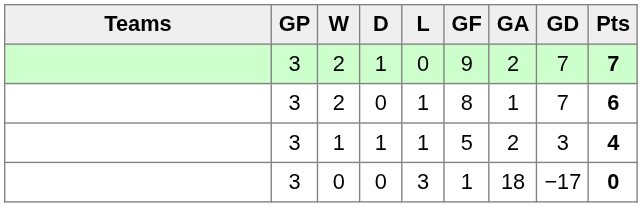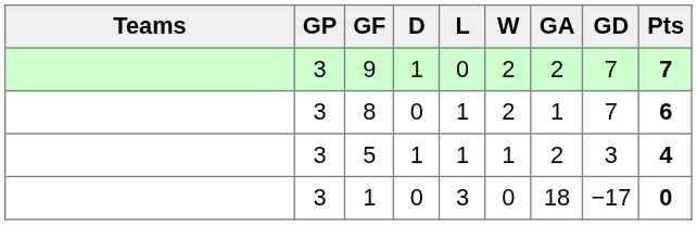columns swapped: W <-> GF
